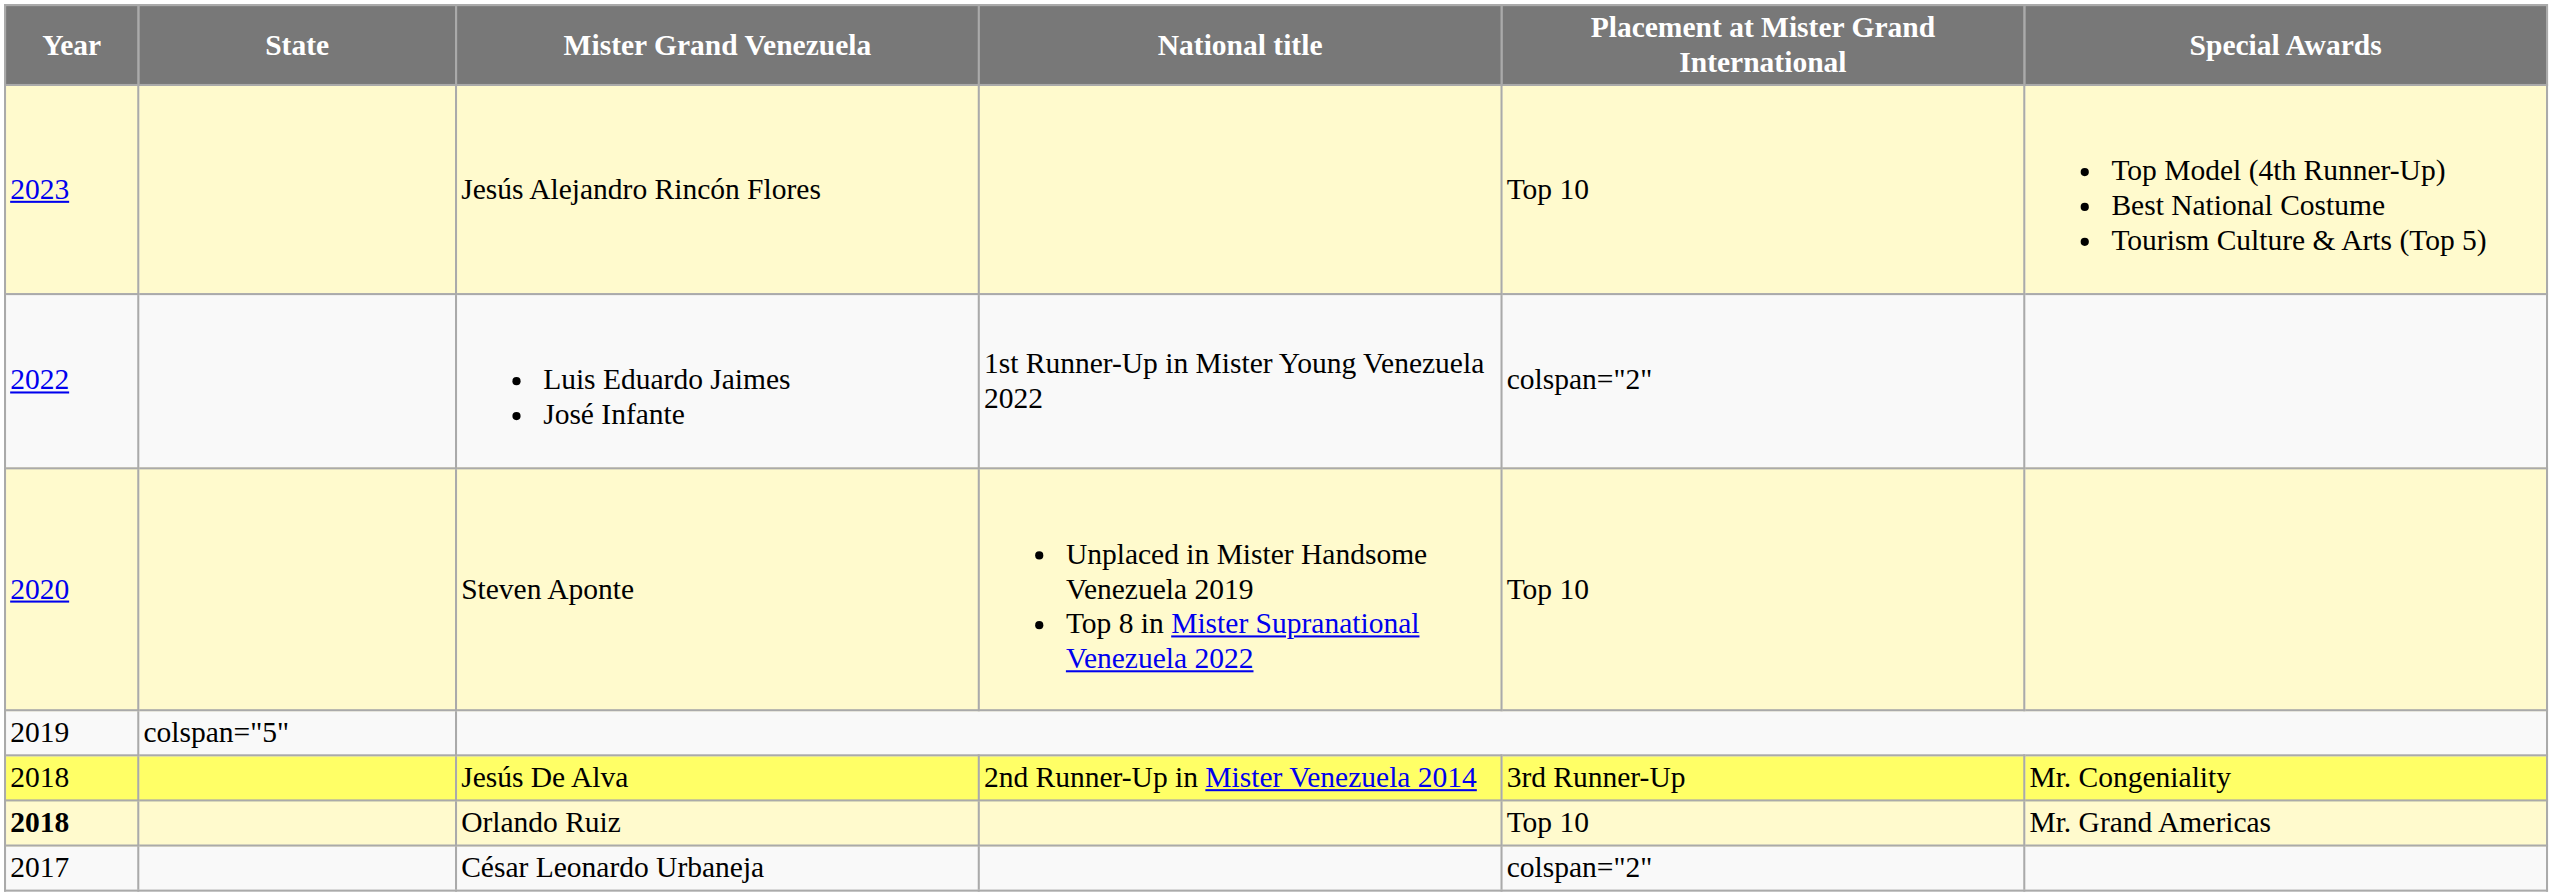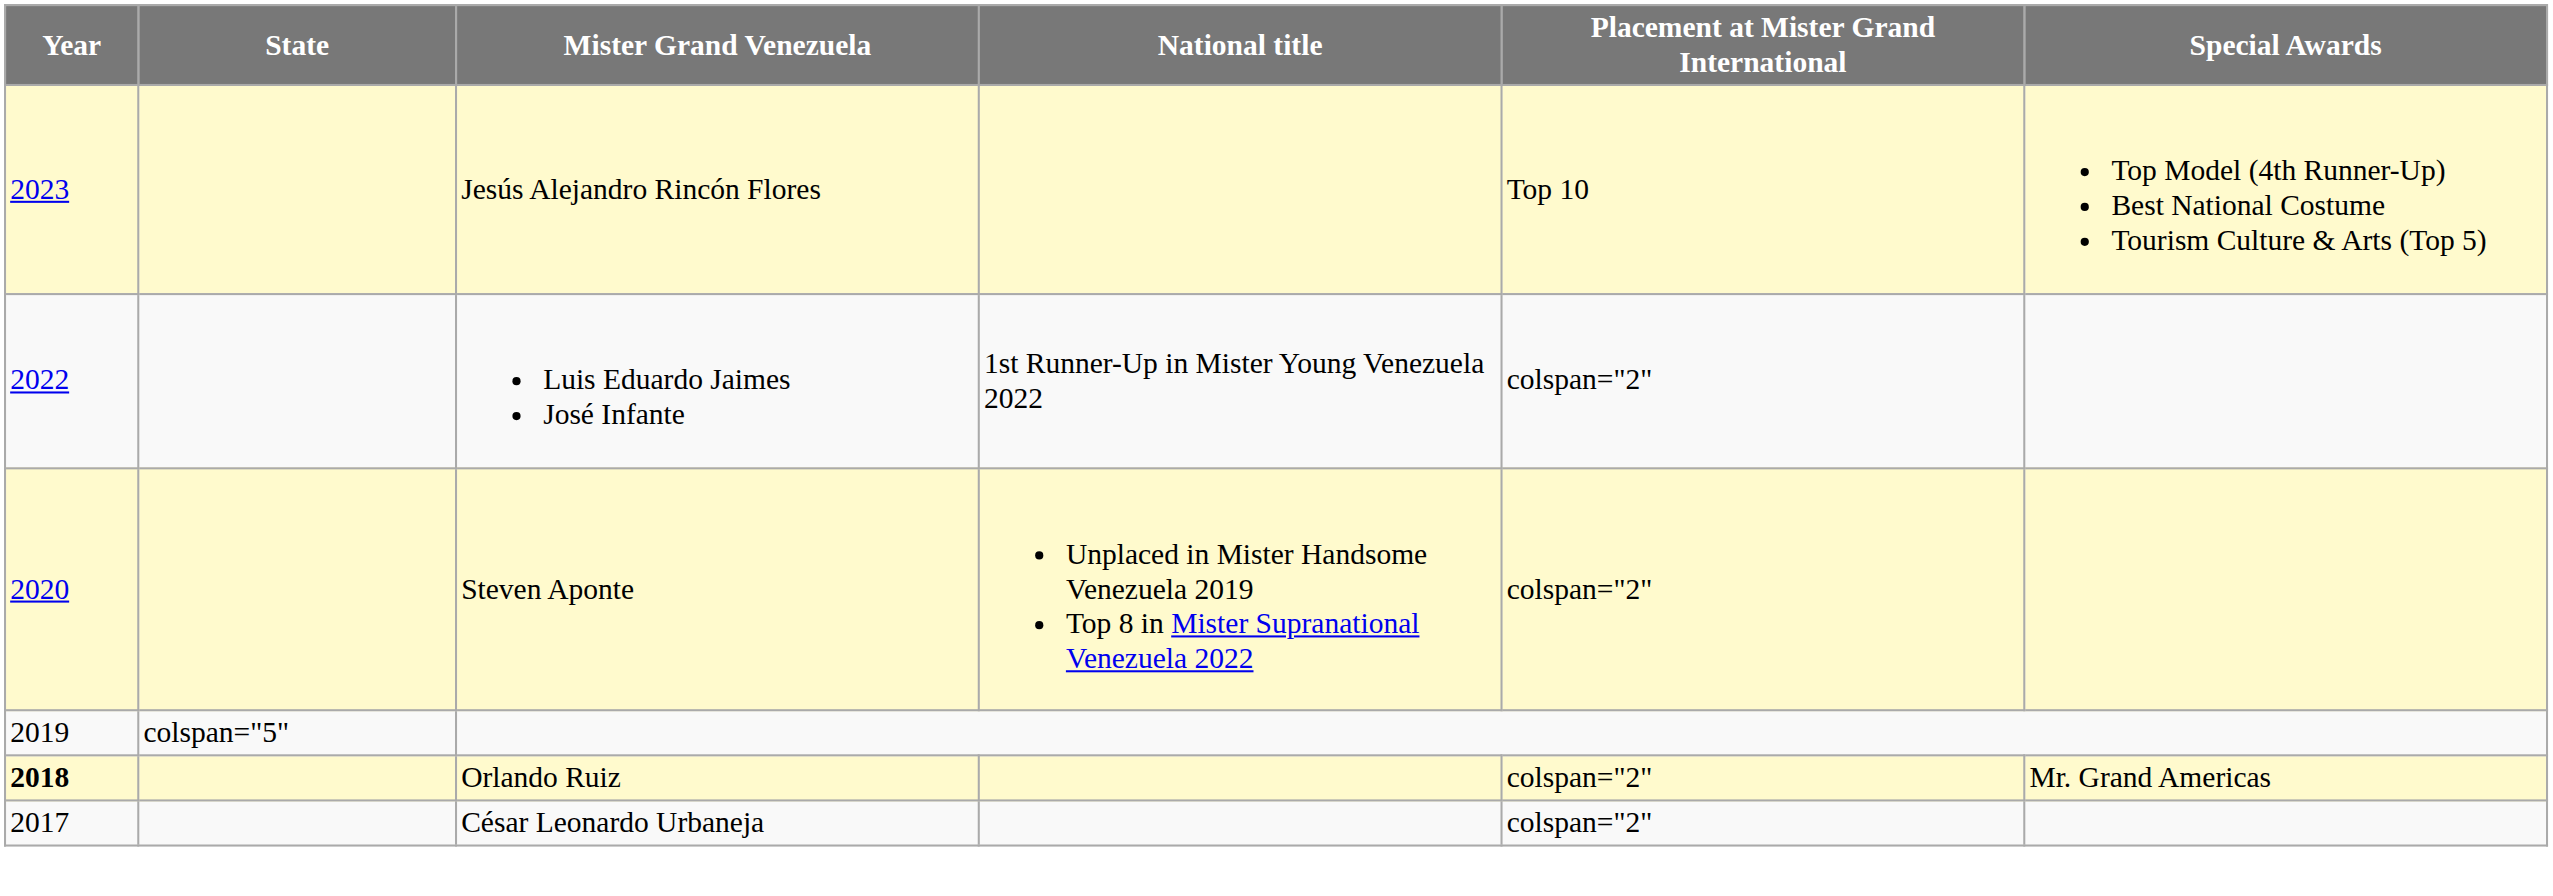Steven Aponte | Placement at Mister Grand International: Top 10 -> colspan="2"
- row: 2018 | Jesús De Alva | 2nd Runner-Up in Mister Venezuela 2014 | 3rd Runner-Up | Mr. Congeniality
Orlando Ruiz | Placement at Mister Grand International: Top 10 -> colspan="2"
